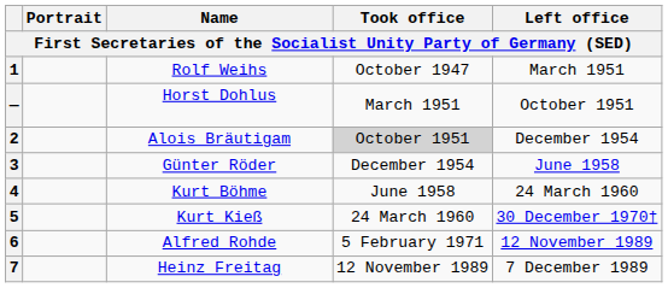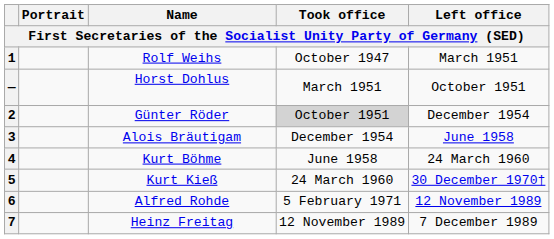2 | Name: Alois Bräutigam -> Günter Röder
3 | Name: Günter Röder -> Alois Bräutigam
